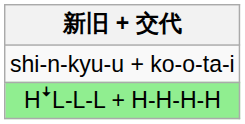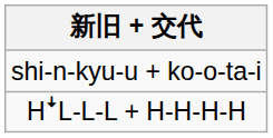row 3 | column 1: lightgreen background -> no background
